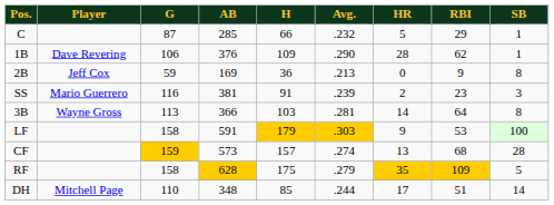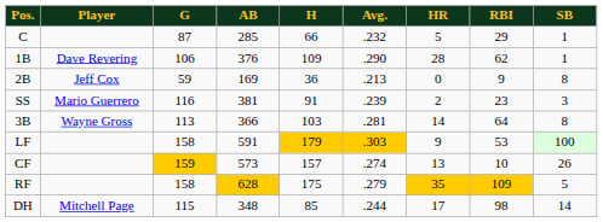CF | RBI: 68 -> 10
CF | SB: 28 -> 26
DH | G: 110 -> 115
DH | RBI: 51 -> 98
